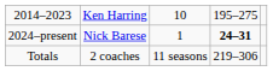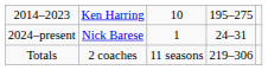2024–present | column 4: bold -> normal
